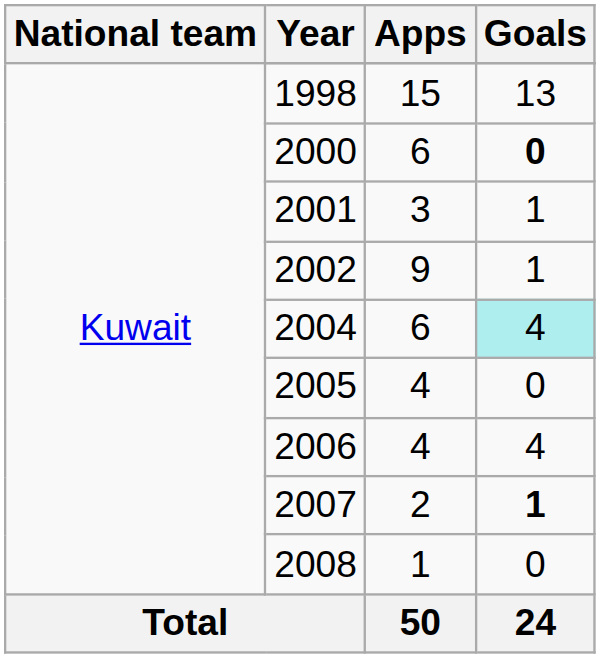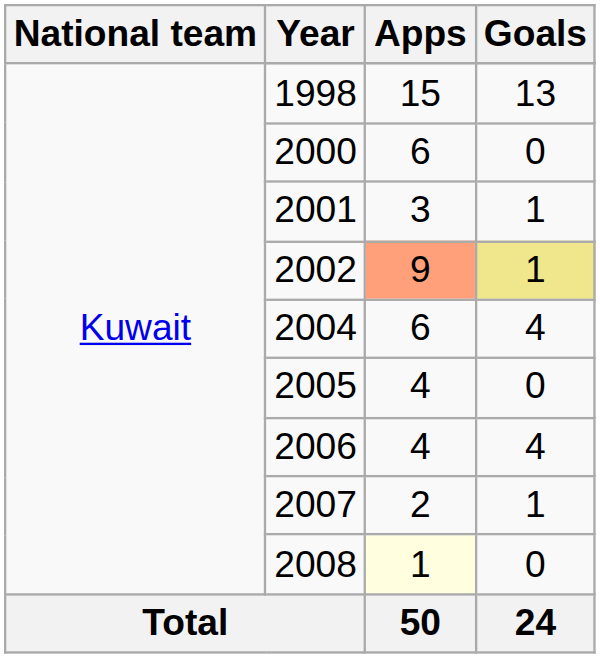2000 | Goals: bold -> normal
2002 | Apps: no background -> lightsalmon background
2002 | Goals: no background -> khaki background
2004 | Goals: paleturquoise background -> no background
2007 | Goals: bold -> normal
2008 | Apps: no background -> lightyellow background
